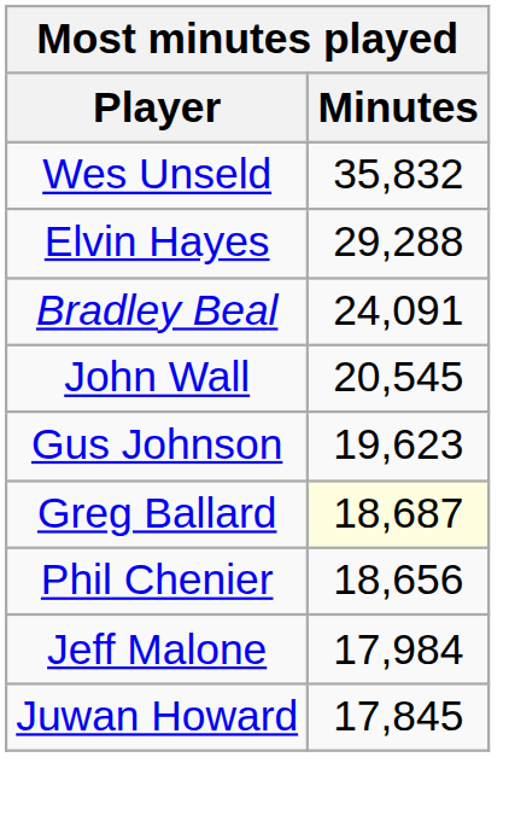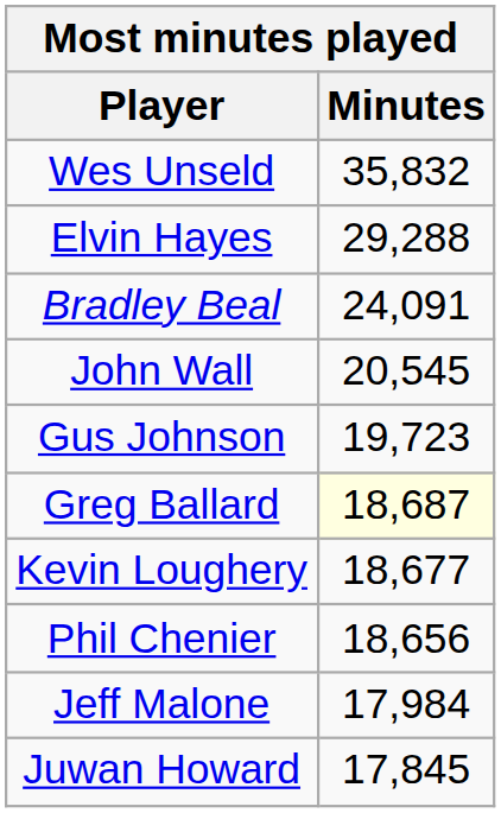Gus Johnson | Minutes: 19,623 -> 19,723
+ row: Kevin Loughery | 18,677
